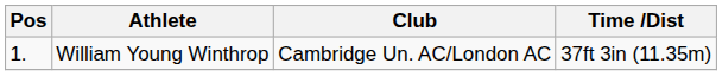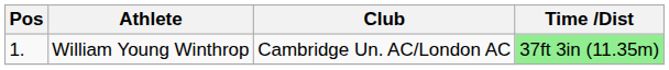William Young Winthrop | Time /Dist: no background -> lightgreen background
